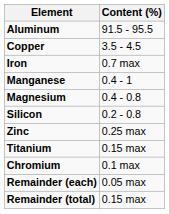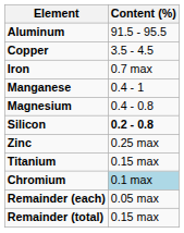Silicon | Content (%): normal -> bold
Chromium | Content (%): no background -> lightblue background
